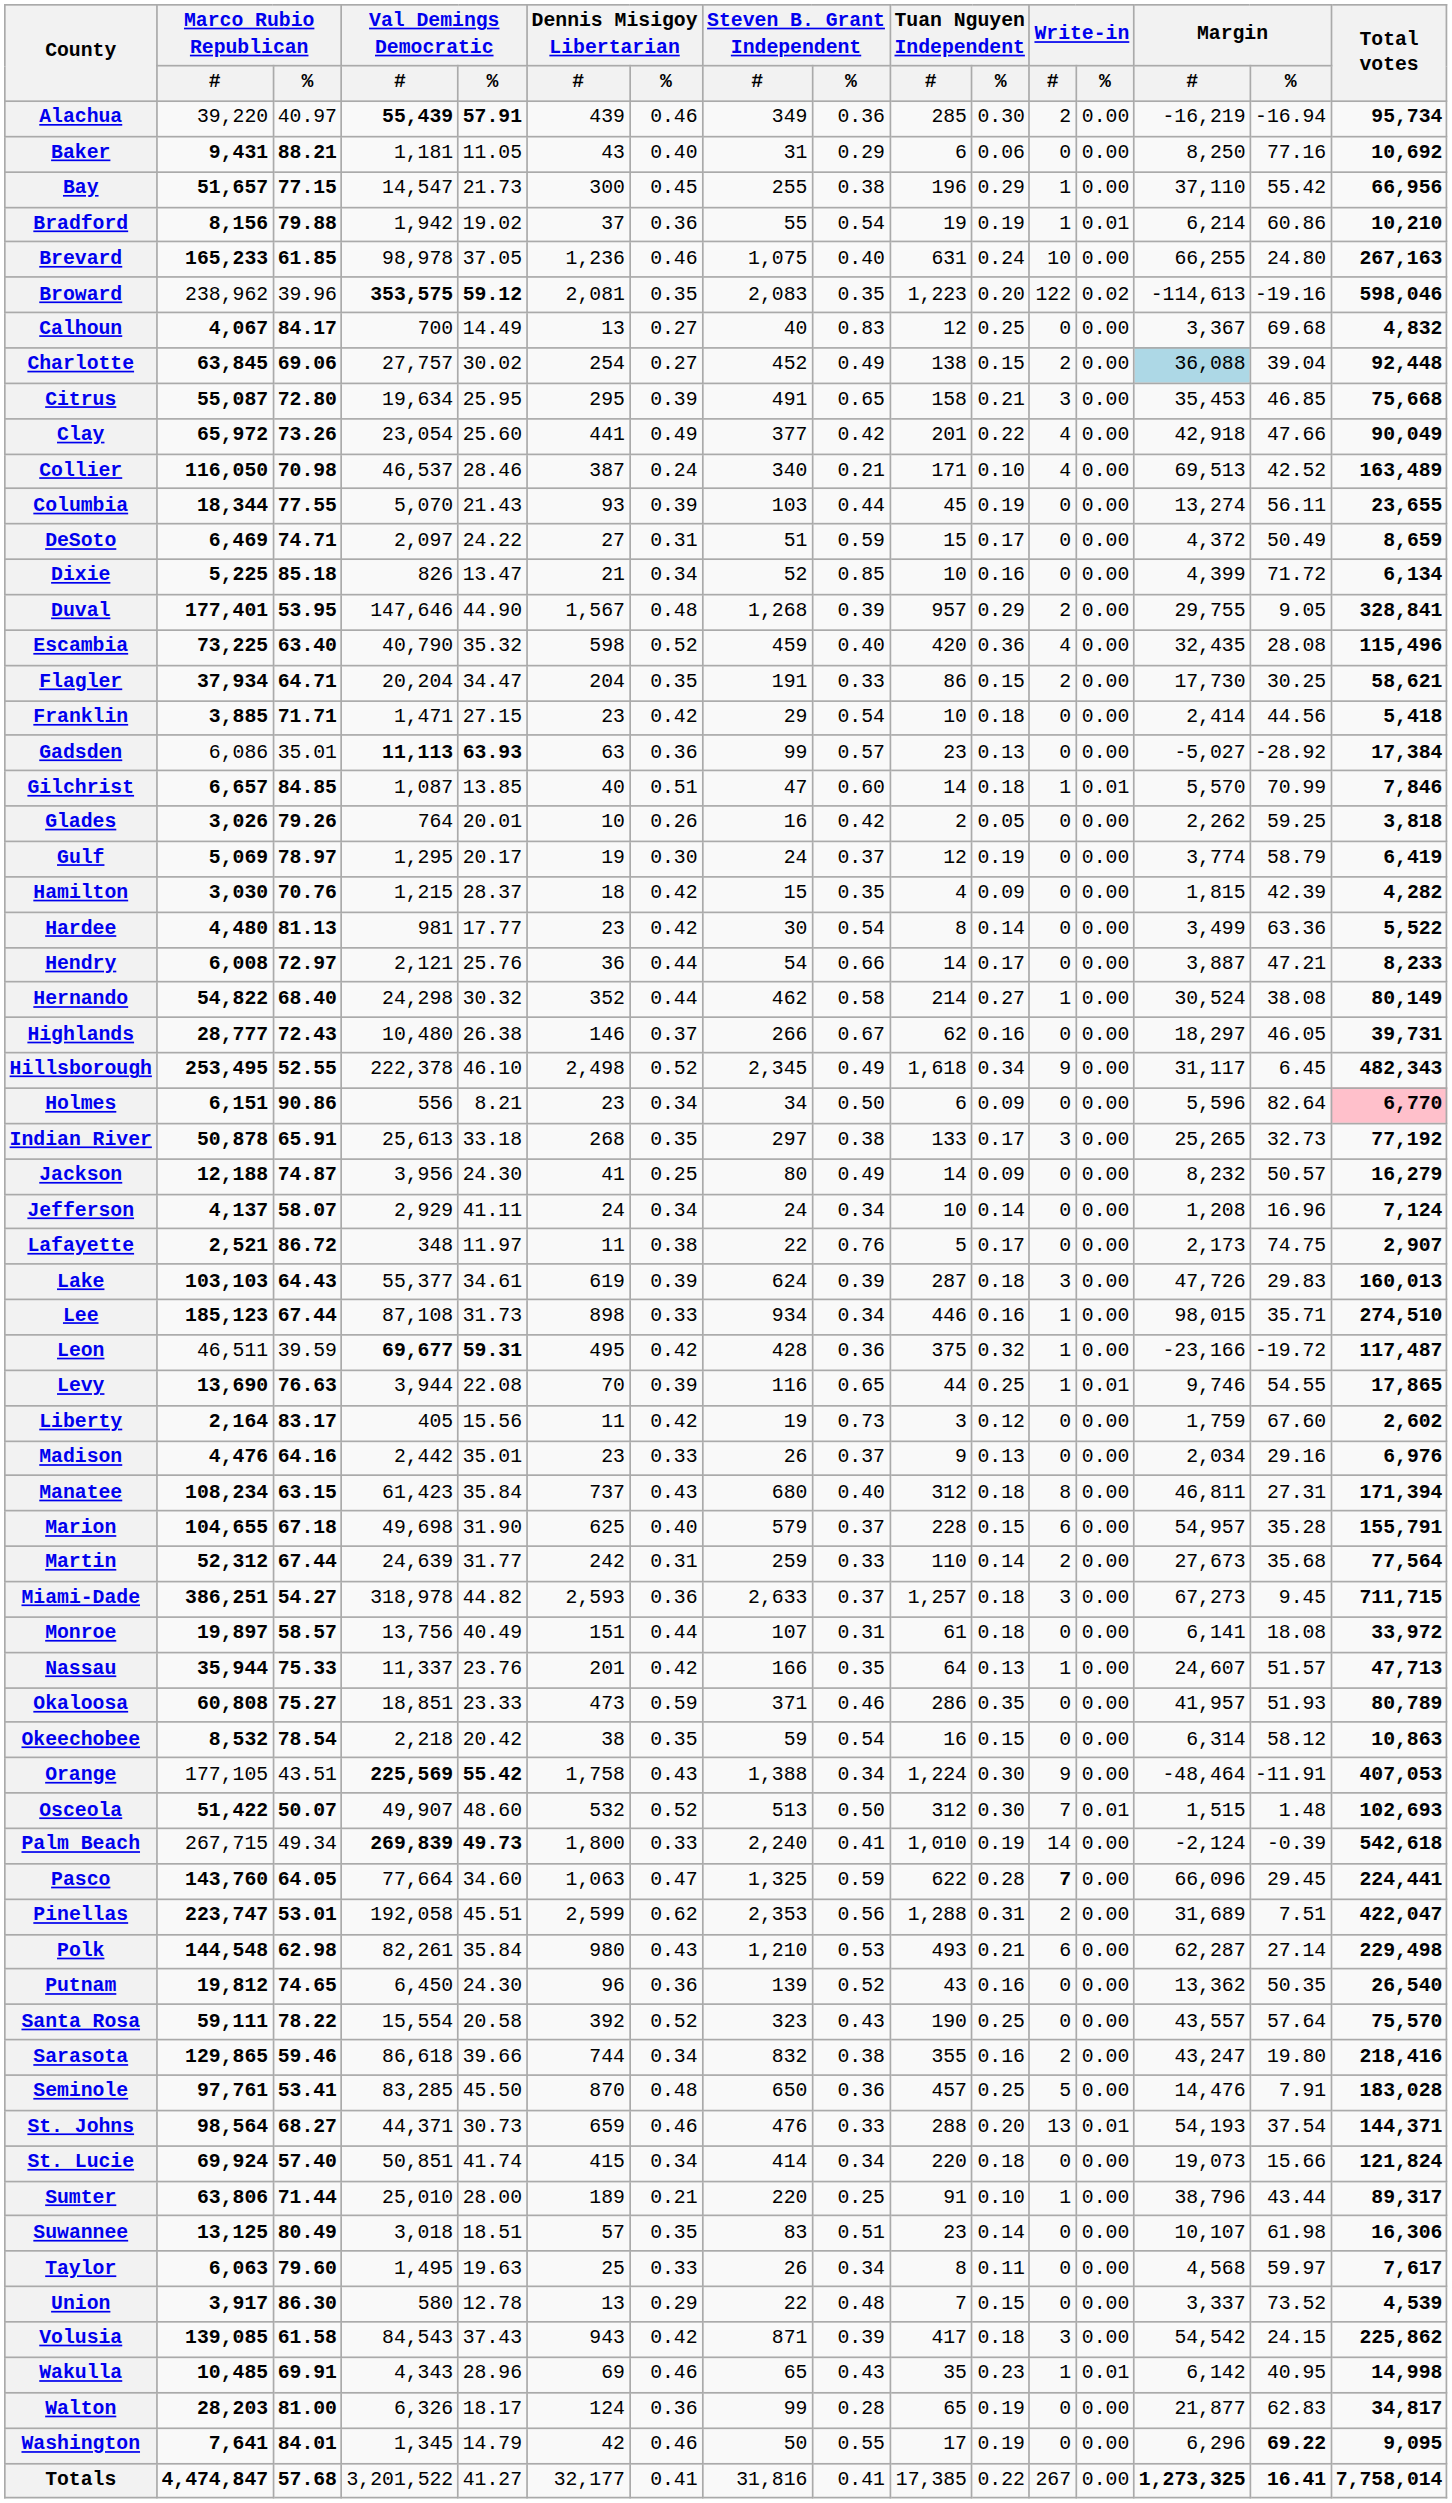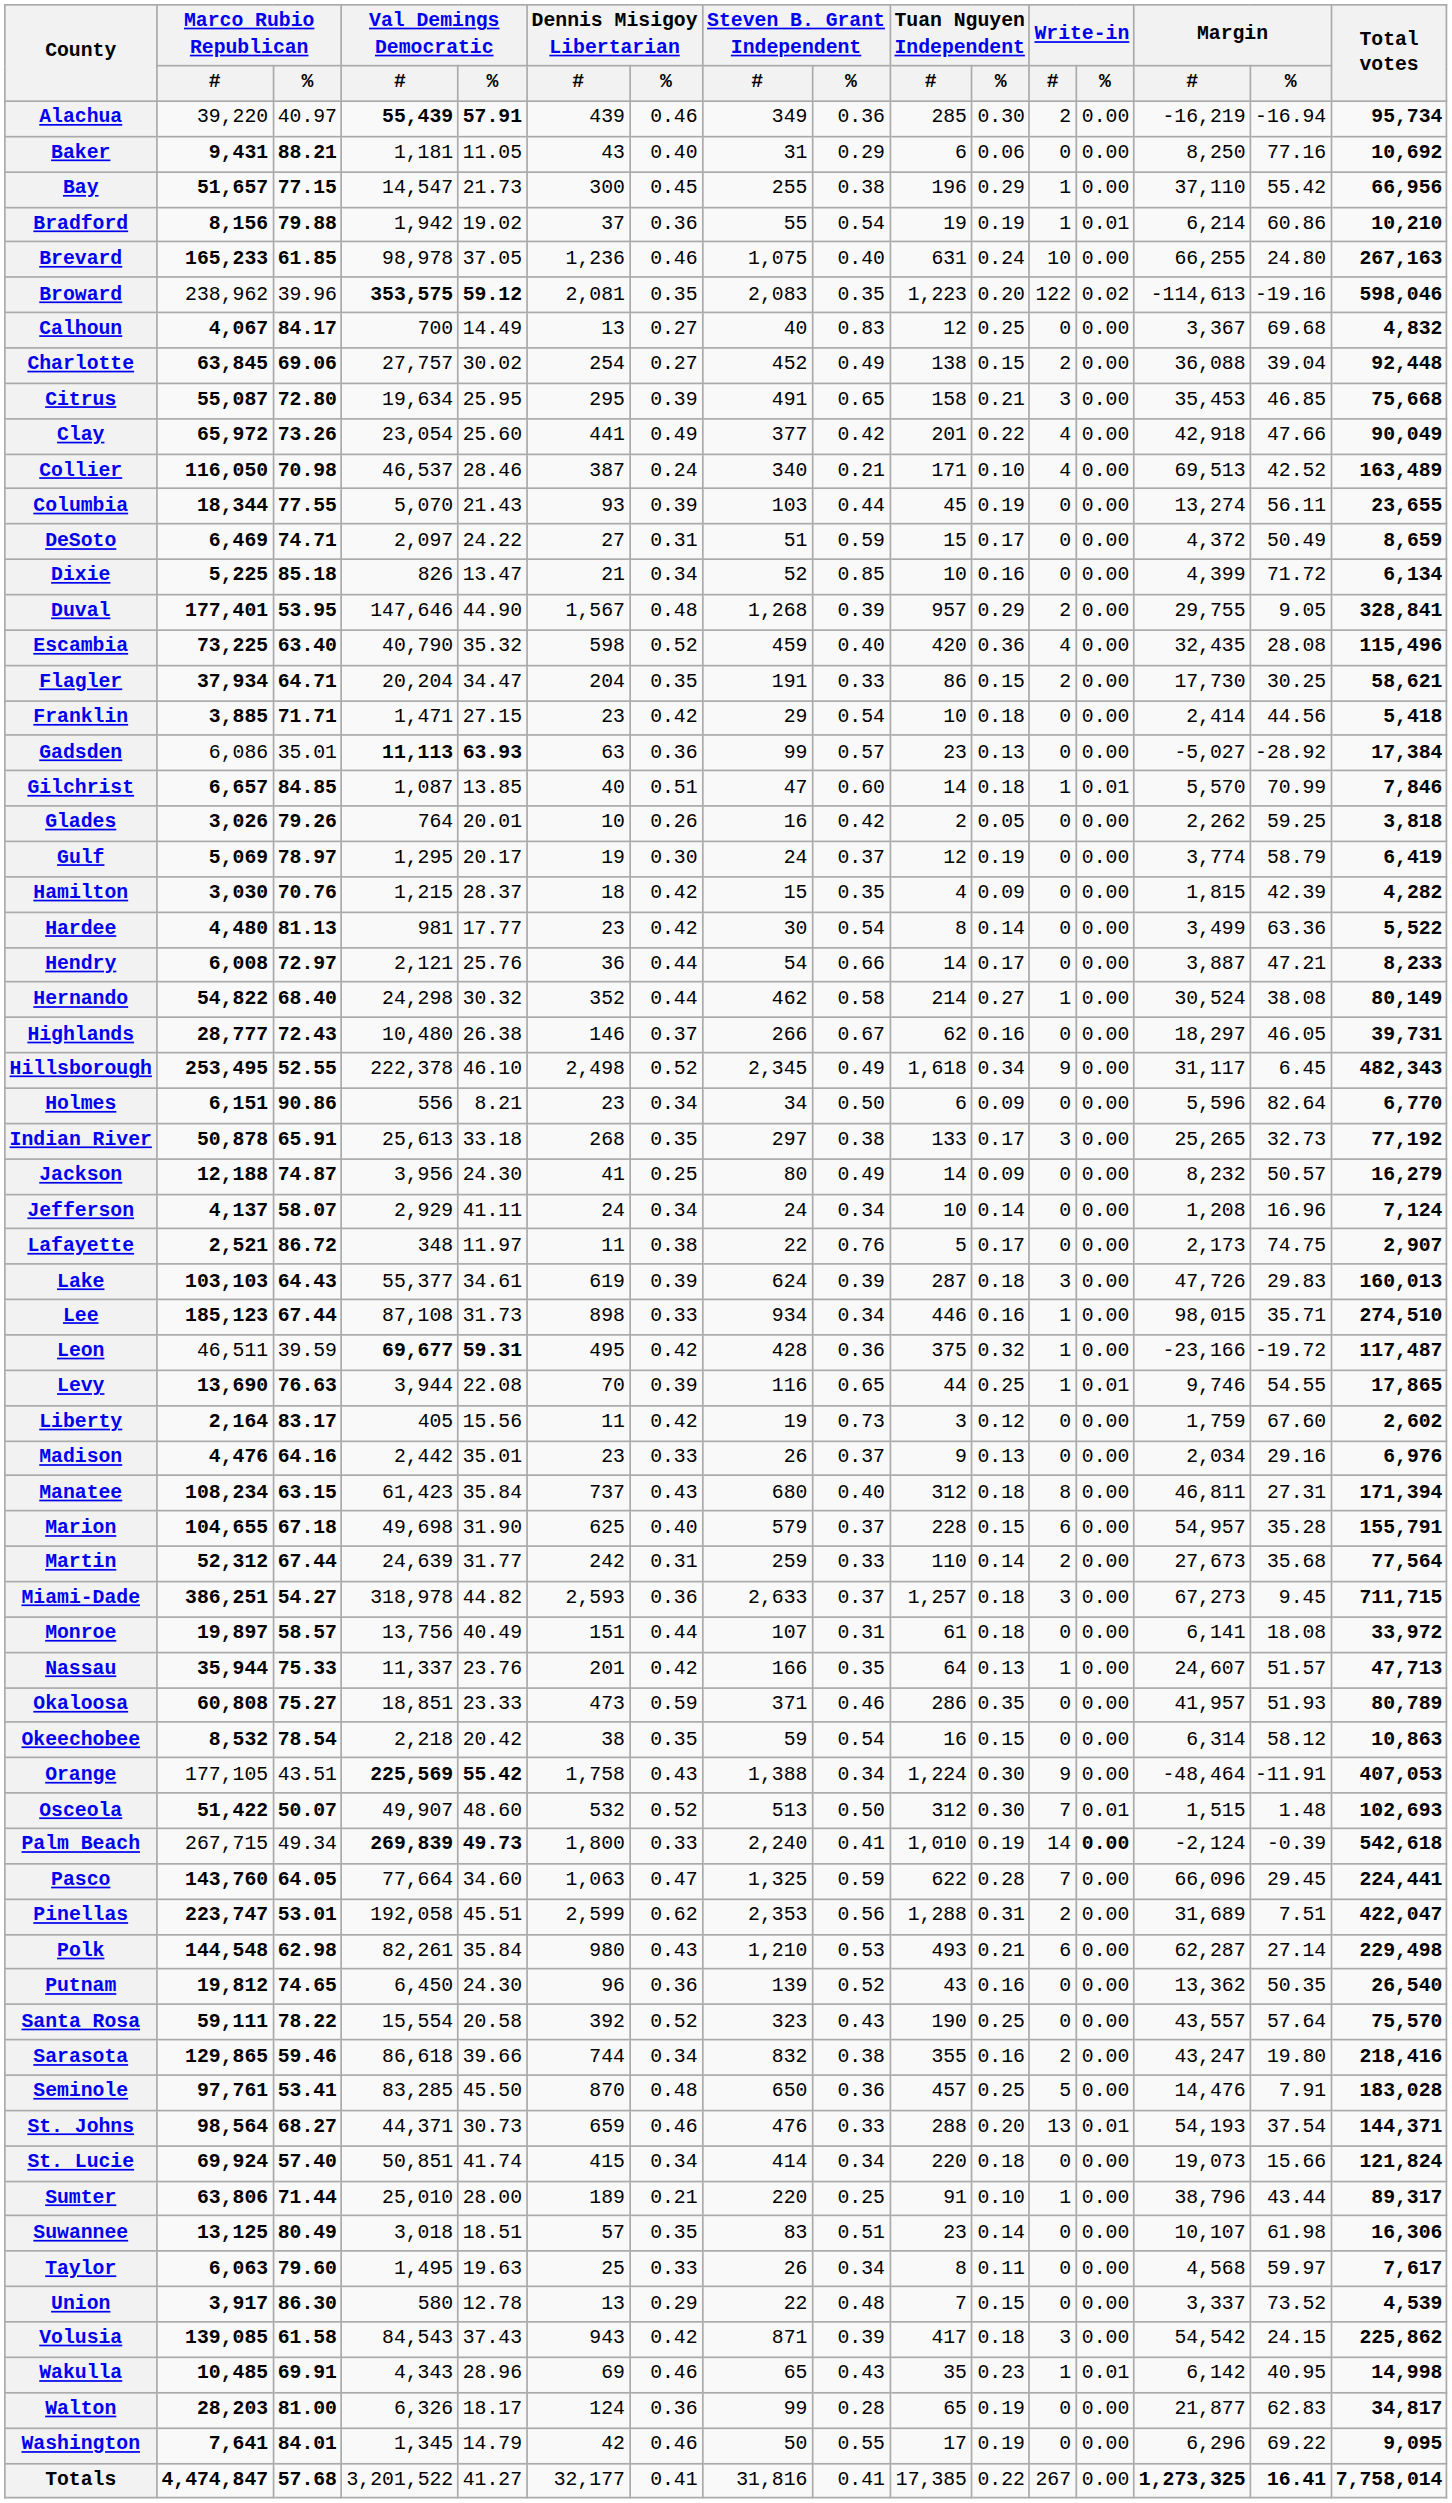Charlotte | Margin / #: lightblue background -> no background
Holmes | Total votes: pink background -> no background
Palm Beach | Write-in / %: normal -> bold
Pasco | Write-in / #: bold -> normal
Washington | Margin / %: bold -> normal
